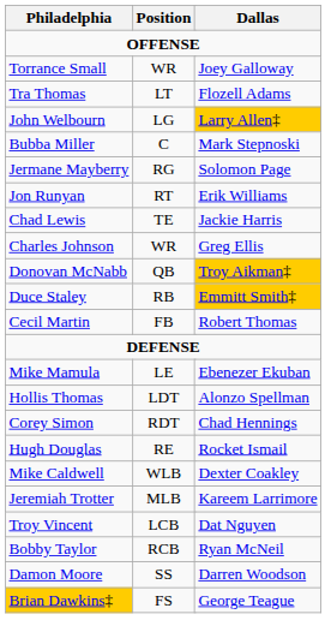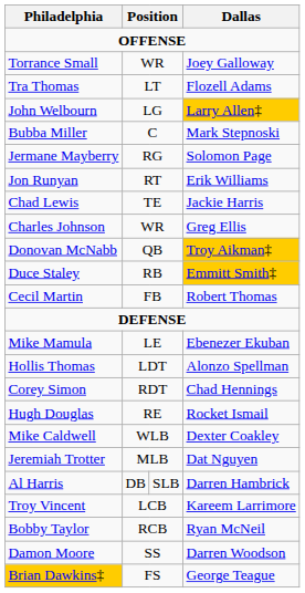Jeremiah Trotter | Dallas: Kareem Larrimore -> Dat Nguyen
+ row: Al Harris | DB | SLB | Darren Hambrick
Troy Vincent | Dallas: Dat Nguyen -> Kareem Larrimore
